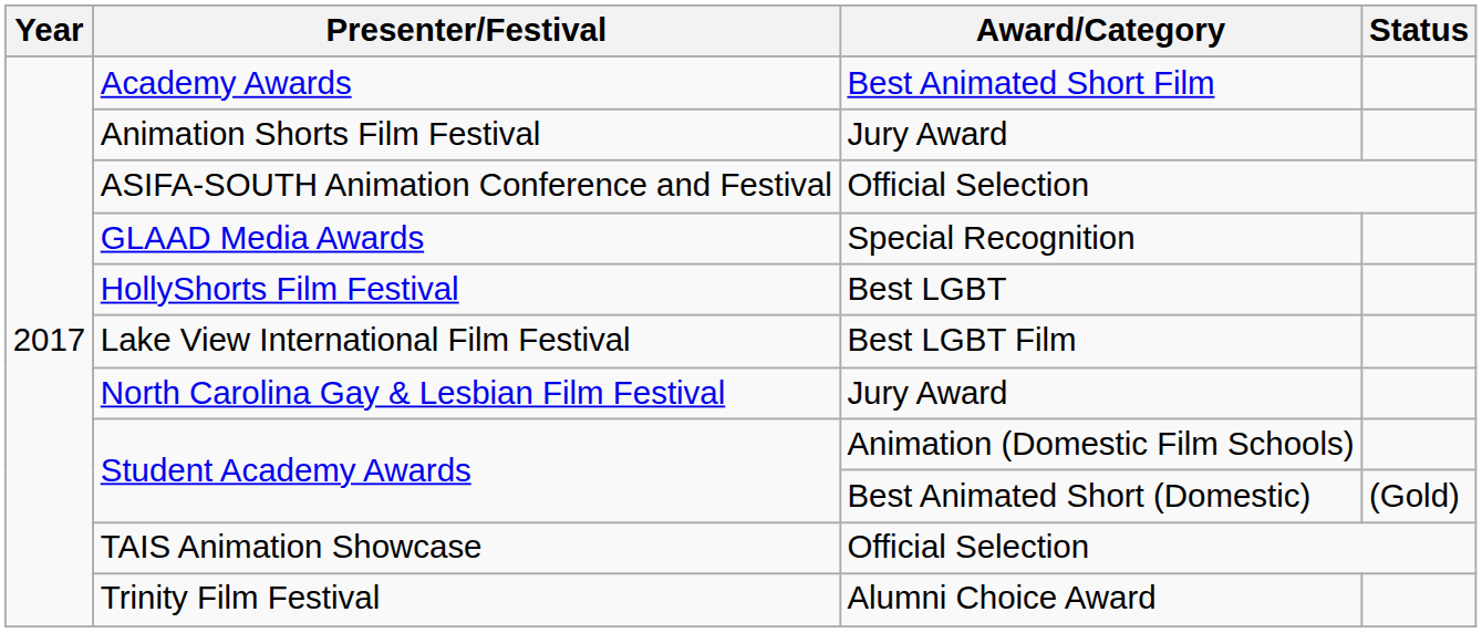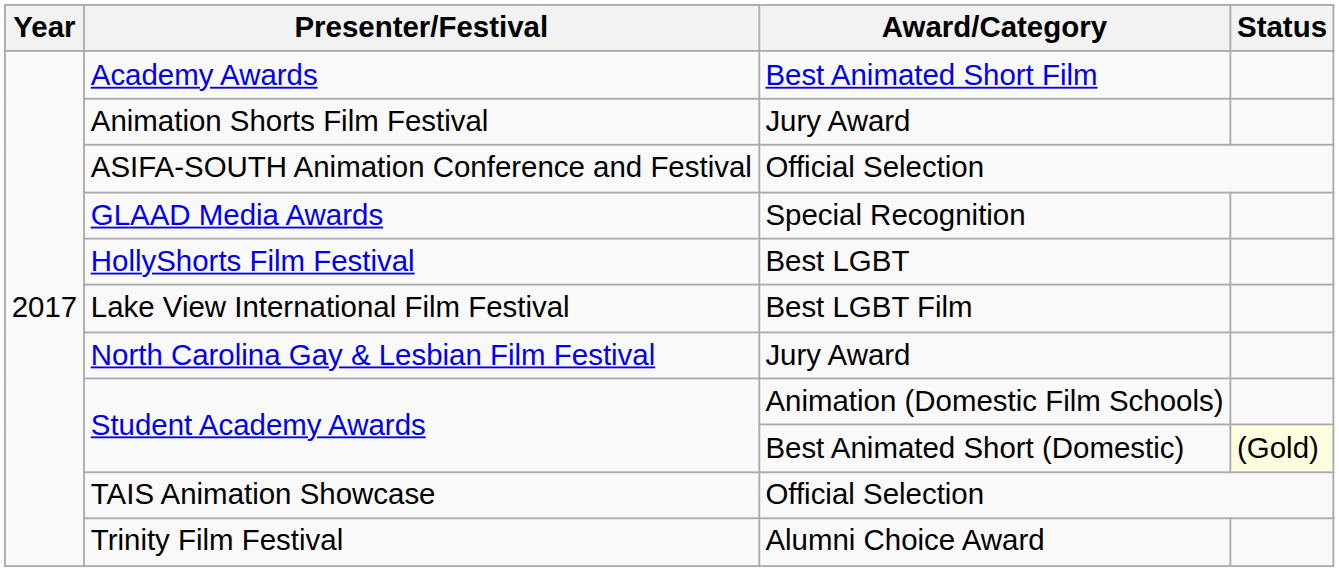Student Academy Awards / Best Animated Short (Domestic) | Status: no background -> lightyellow background
